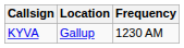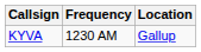columns swapped: Frequency <-> Location
